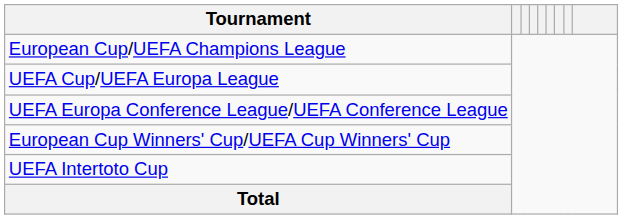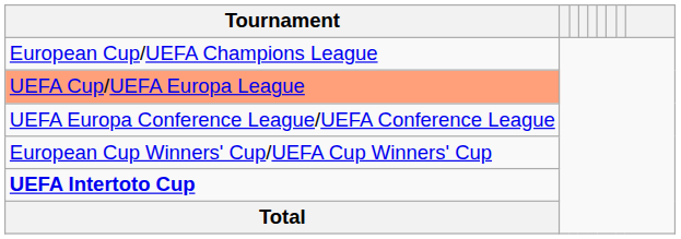UEFA Cup/UEFA Europa League | Tournament: no background -> lightsalmon background
UEFA Intertoto Cup | Tournament: normal -> bold
